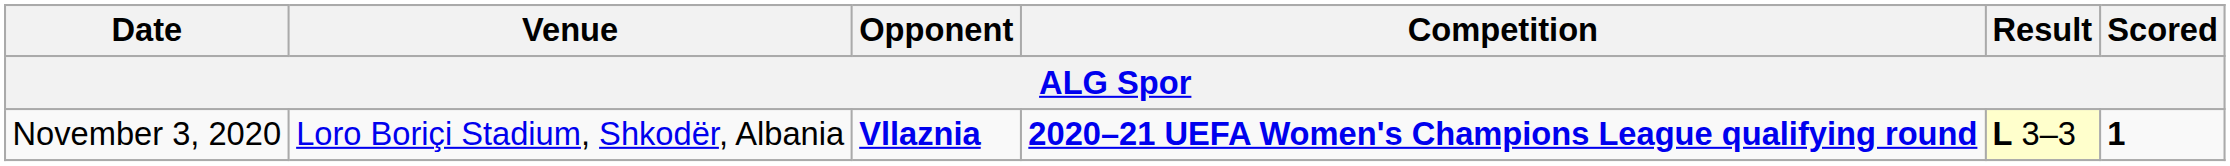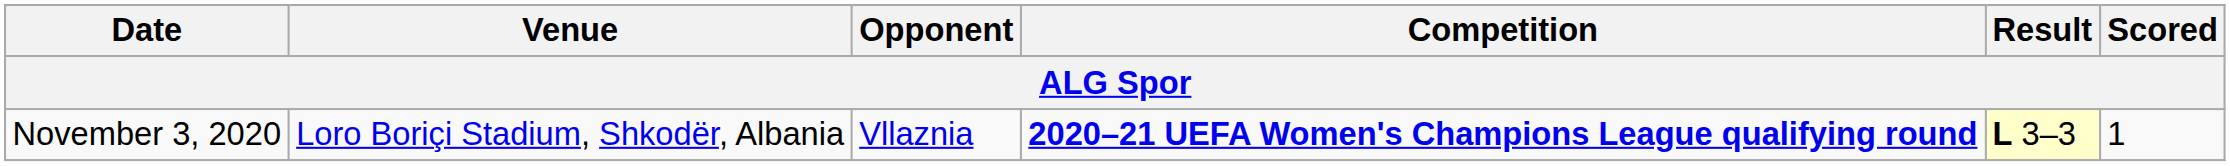November 3, 2020 | Opponent: bold -> normal
November 3, 2020 | Scored: bold -> normal
